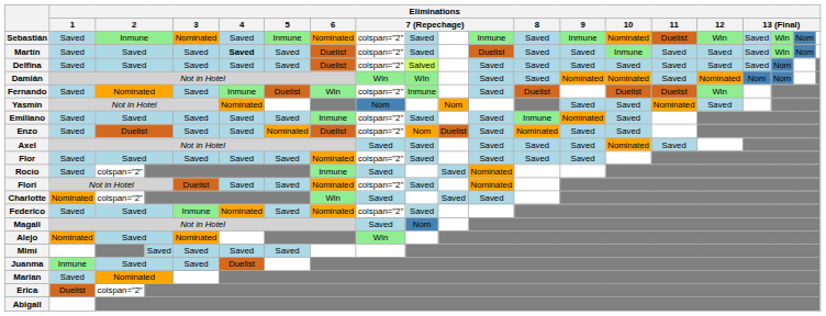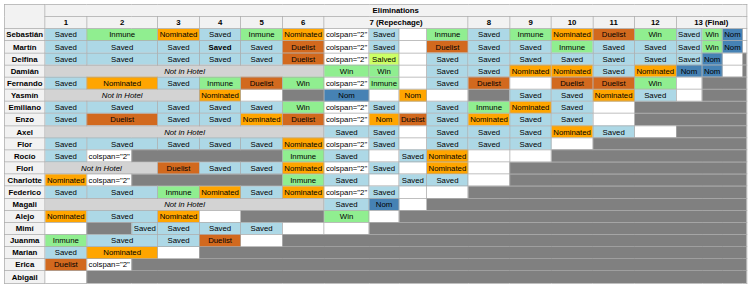Emiliano | Eliminations / 6: Inmune -> Win
Charlotte | Eliminations / 6: Win -> Inmune
